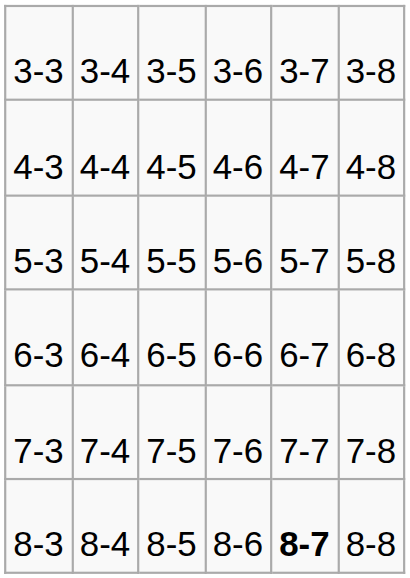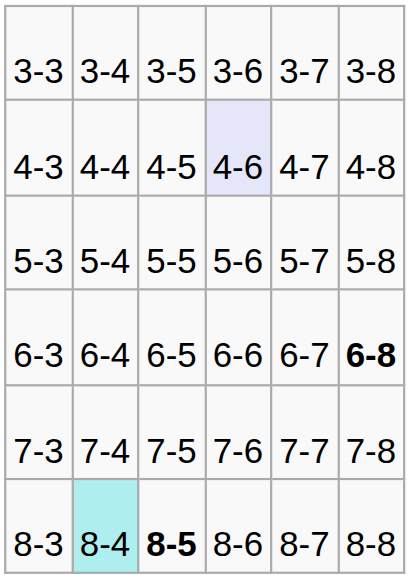4-3 | column 4: no background -> lavender background
6-3 | column 6: normal -> bold
8-3 | column 2: no background -> paleturquoise background
8-3 | column 3: normal -> bold
8-3 | column 5: bold -> normal
